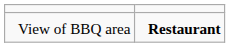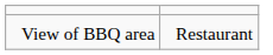View of BBQ area | column 2: bold -> normal
